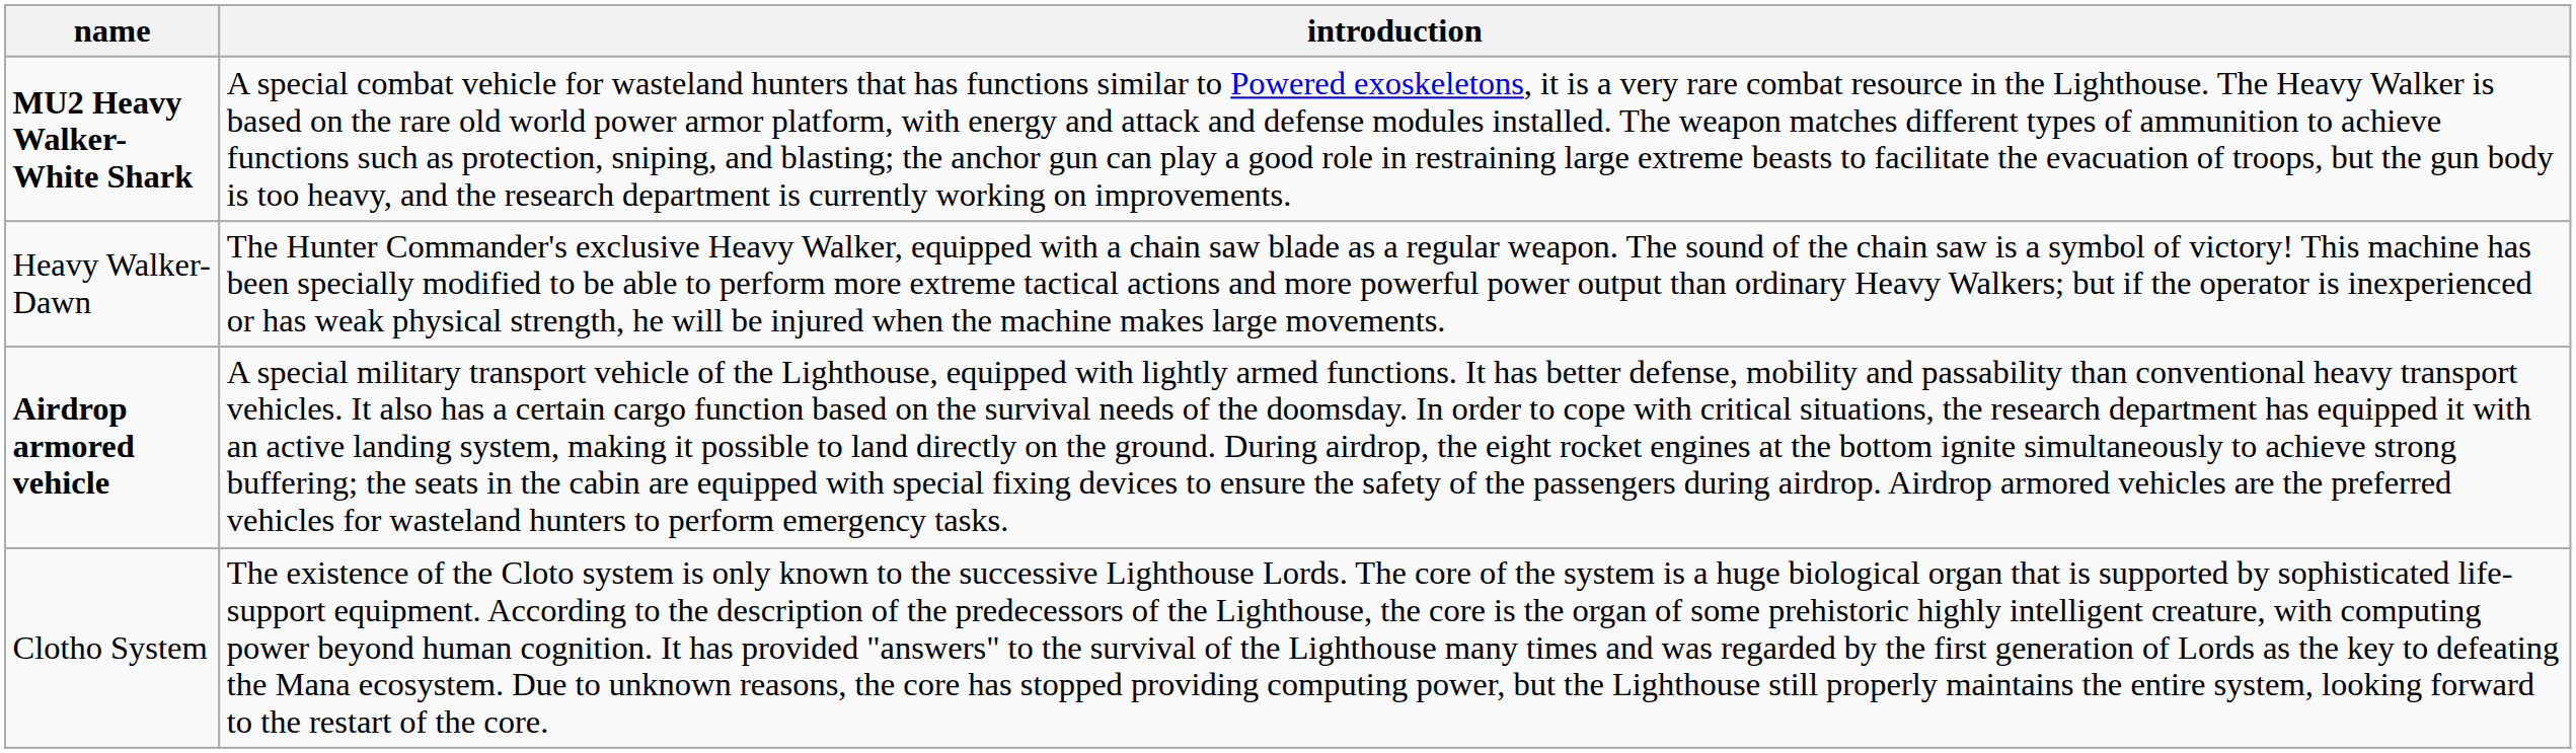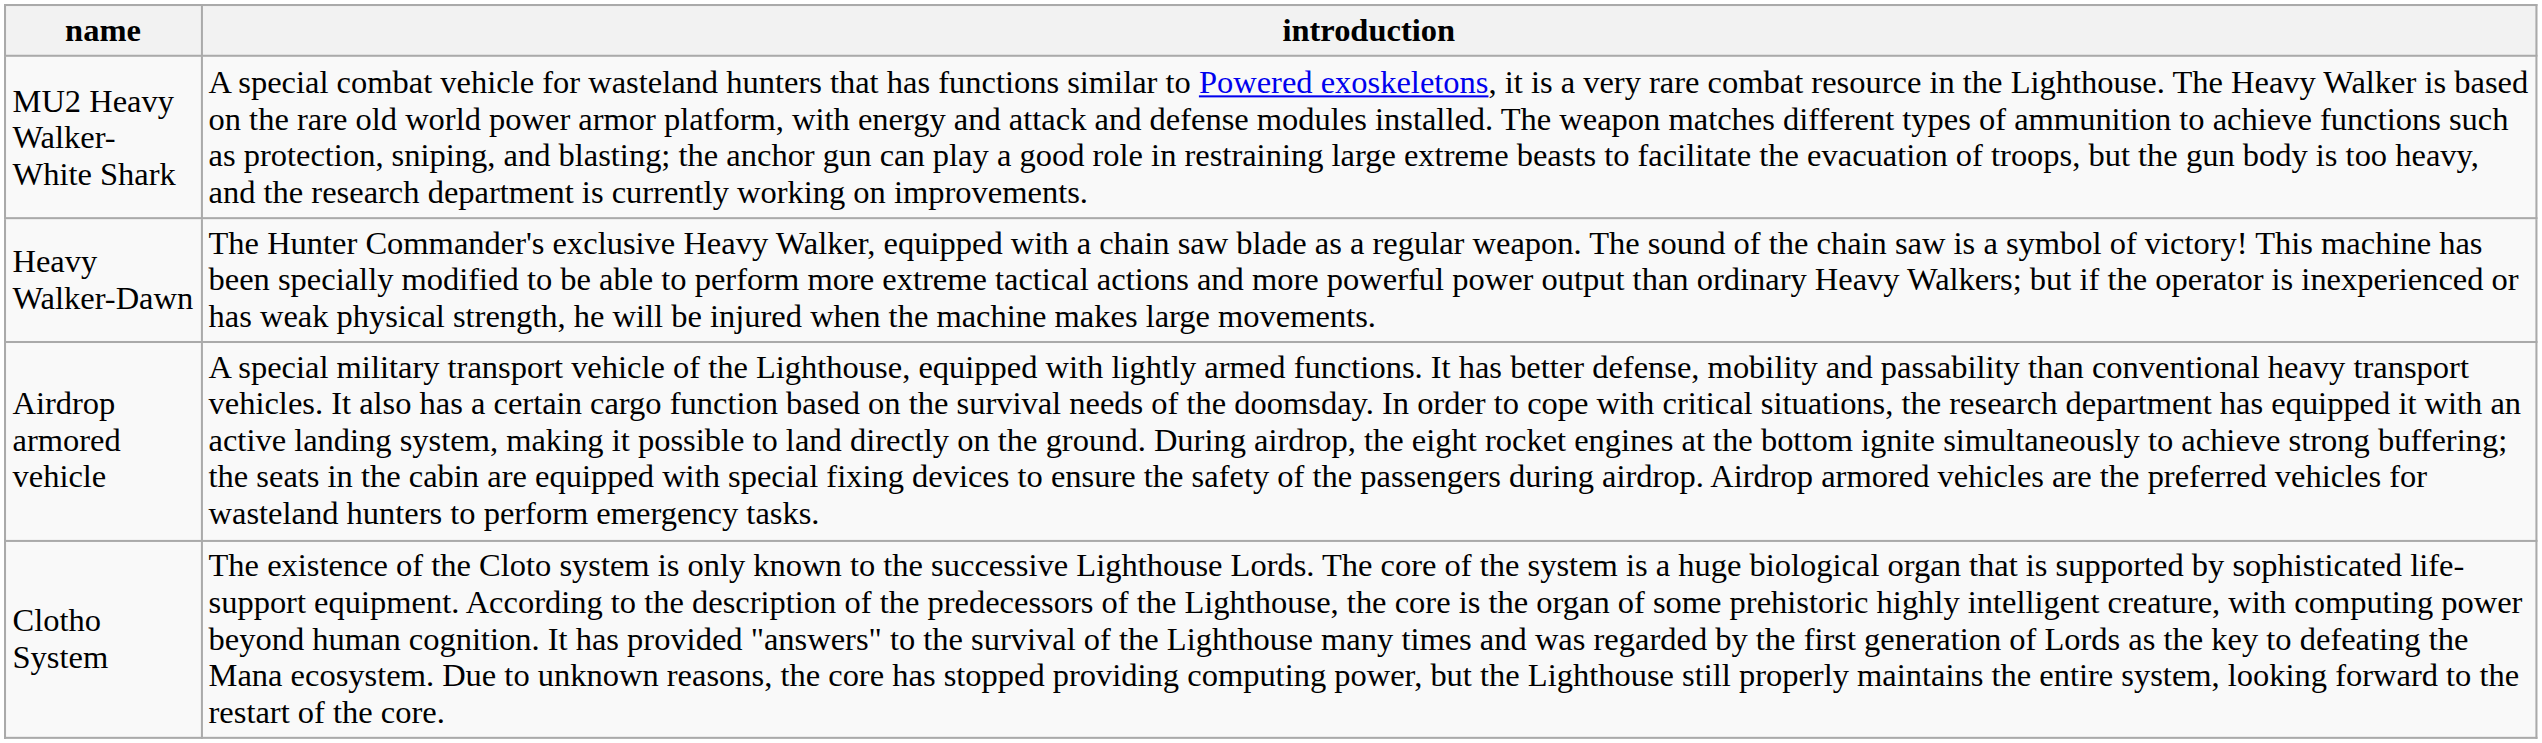MU2 Heavy Walker-White Shark | name: bold -> normal
Airdrop armored vehicle | name: bold -> normal
